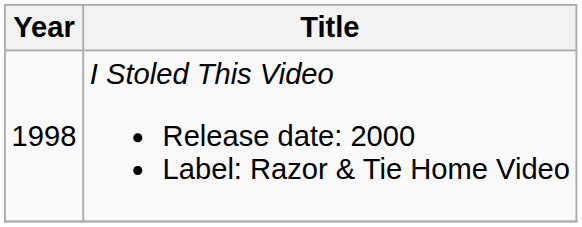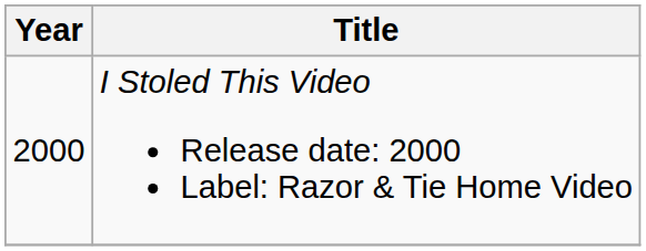row 2 | Year: 1998 -> 2000
